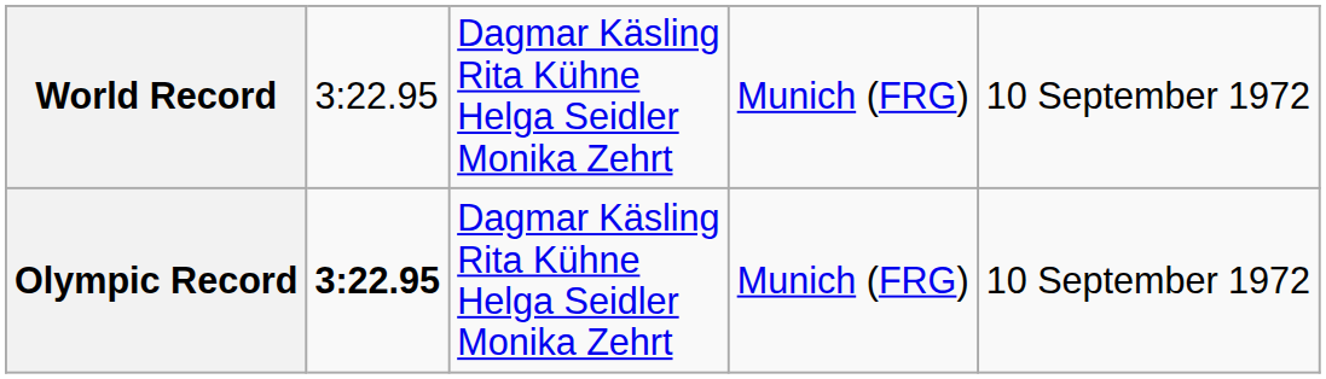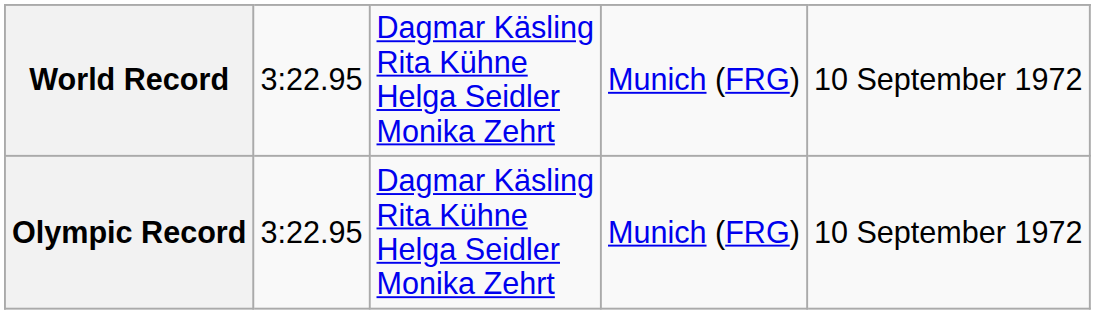Olympic Record | column 2: bold -> normal
